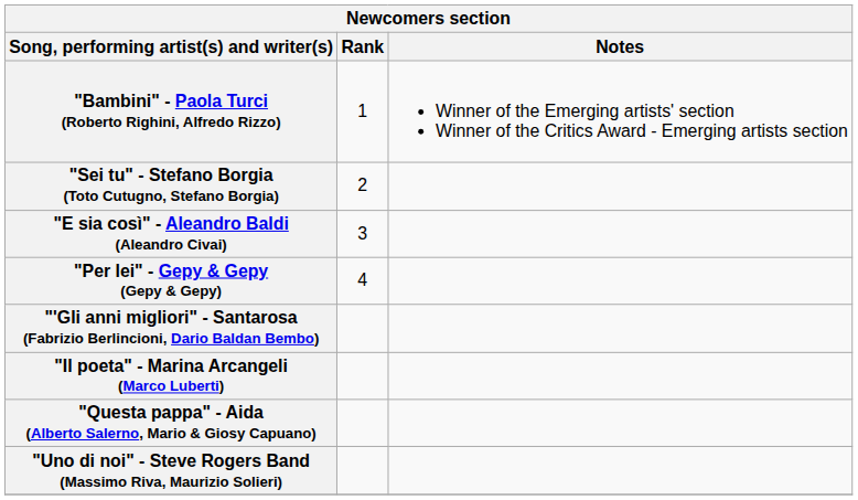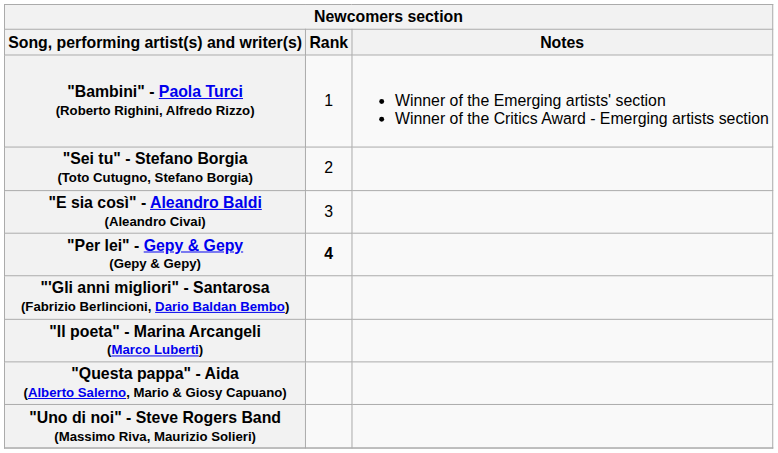"Per lei" - Gepy & Gepy (Gepy & Gepy) | Rank: normal -> bold
